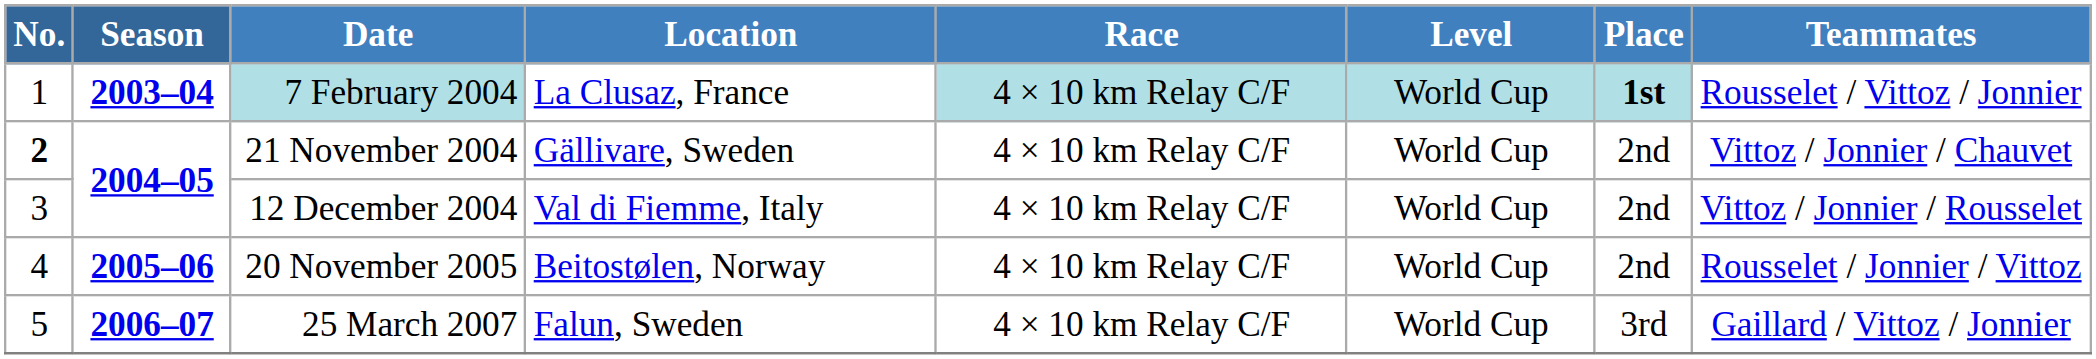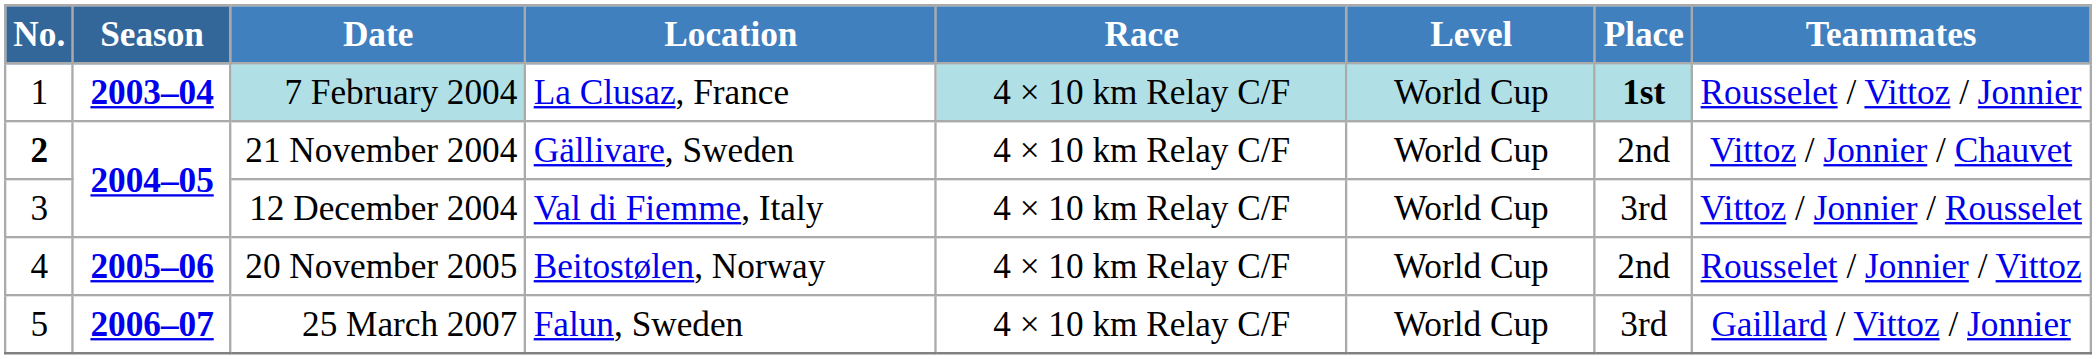12 December 2004 | Place: 2nd -> 3rd
